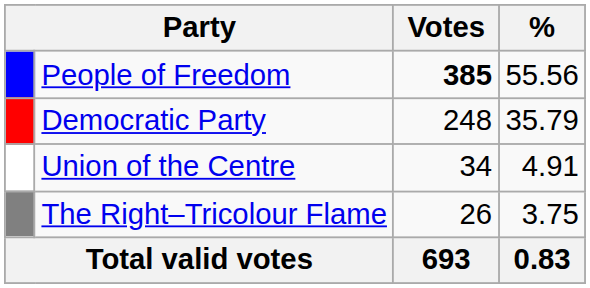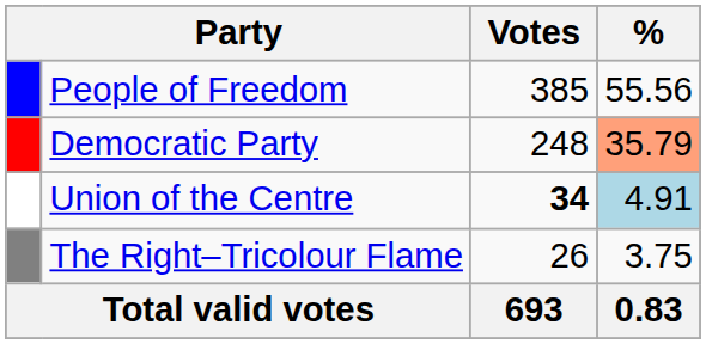People of Freedom | Votes: bold -> normal
Democratic Party | %: no background -> lightsalmon background
Union of the Centre | Votes: normal -> bold
Union of the Centre | %: no background -> lightblue background
